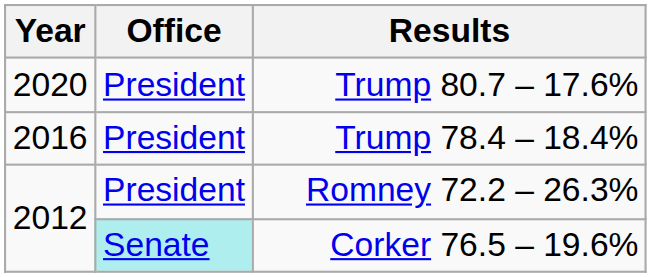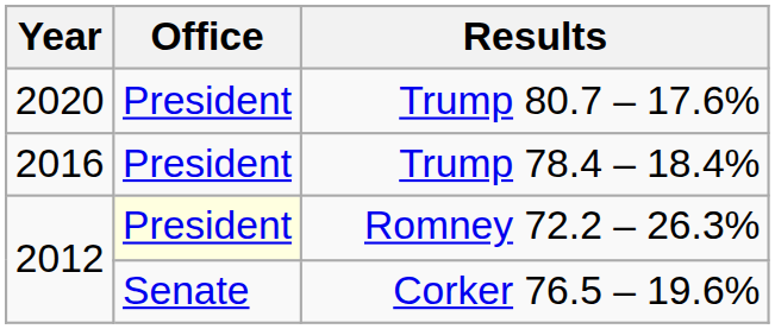Romney 72.2 – 26.3% | Office: no background -> lightyellow background
Corker 76.5 – 19.6% | Office: paleturquoise background -> no background
